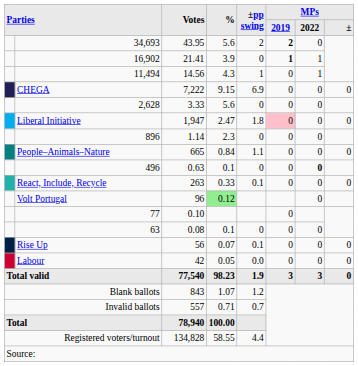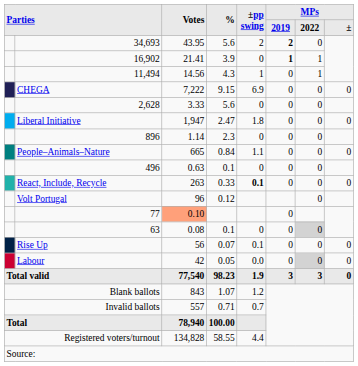Liberal Initiative | MPs / 2019: pink background -> no background
496 | MPs / 2022: bold -> normal
React, Include, Recycle | ±pp swing: normal -> bold
Volt Portugal | %: lightgreen background -> no background
77 | Votes: no background -> lightsalmon background
63 | MPs / 2022: no background -> lightgrey background
Labour | MPs / 2022: no background -> lightgrey background
